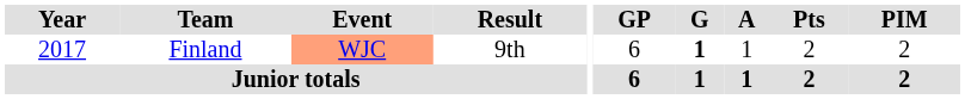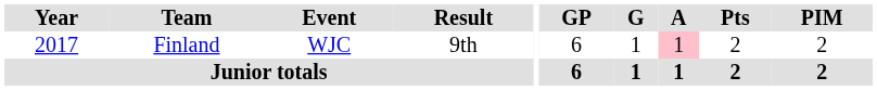Finland | Event: lightsalmon background -> no background
Finland | G: bold -> normal
Finland | A: no background -> pink background
